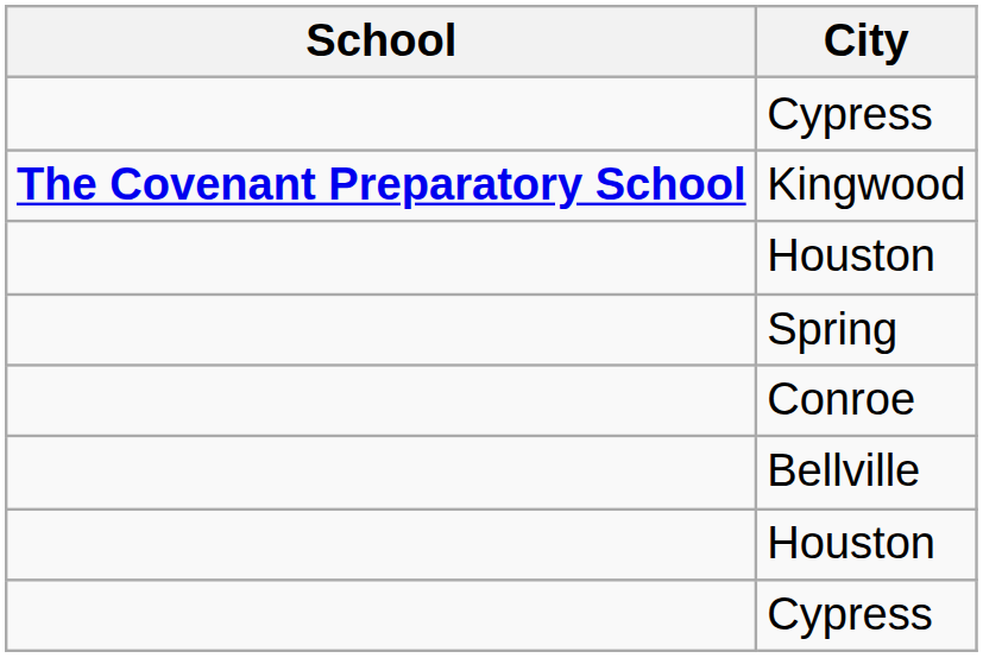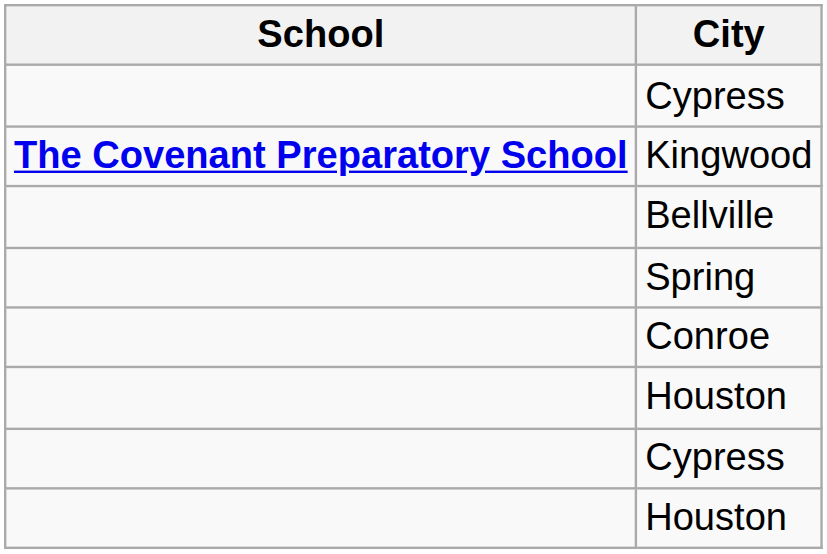row 4 | City: Houston -> Bellville
row 7 | City: Bellville -> Houston
row 8 | City: Houston -> Cypress
row 9 | City: Cypress -> Houston
